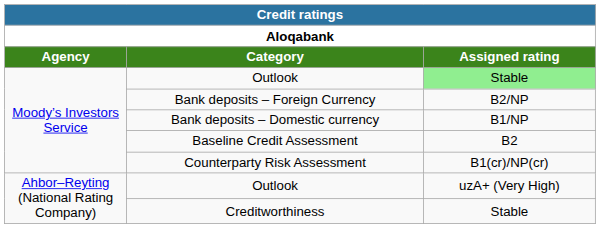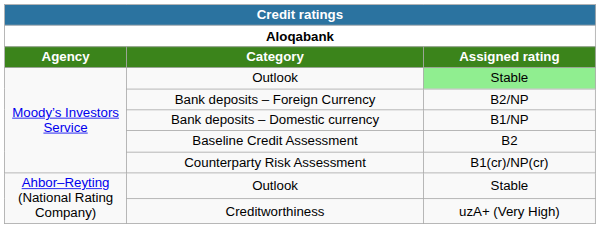Ahbor–Reyting (National Rating Company) / Outlook | Assigned rating: uzA+ (Very High) -> Stable
Creditworthiness | Assigned rating: Stable -> uzA+ (Very High)
